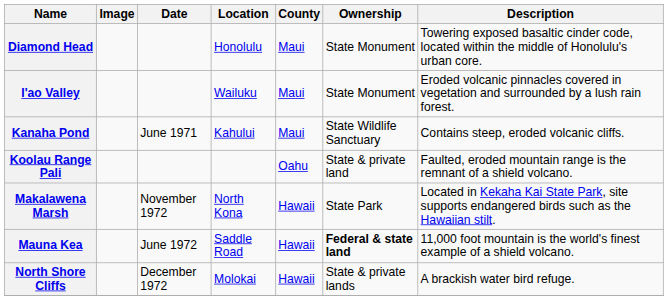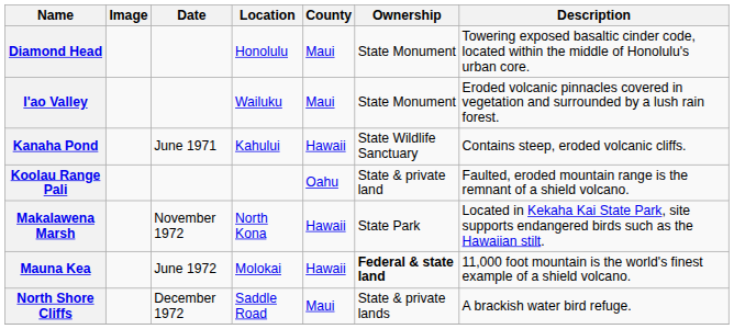Kanaha Pond | County: Maui -> Hawaii
Mauna Kea | Location: Saddle Road -> Molokai
North Shore Cliffs | Location: Molokai -> Saddle Road
North Shore Cliffs | County: Hawaii -> Maui
